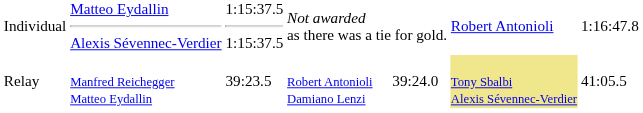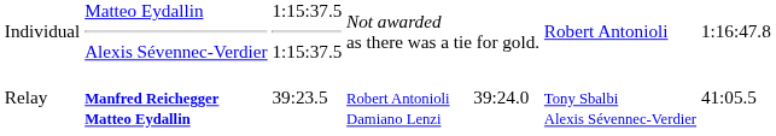Relay | column 2: normal -> bold
Relay | column 6: khaki background -> no background
